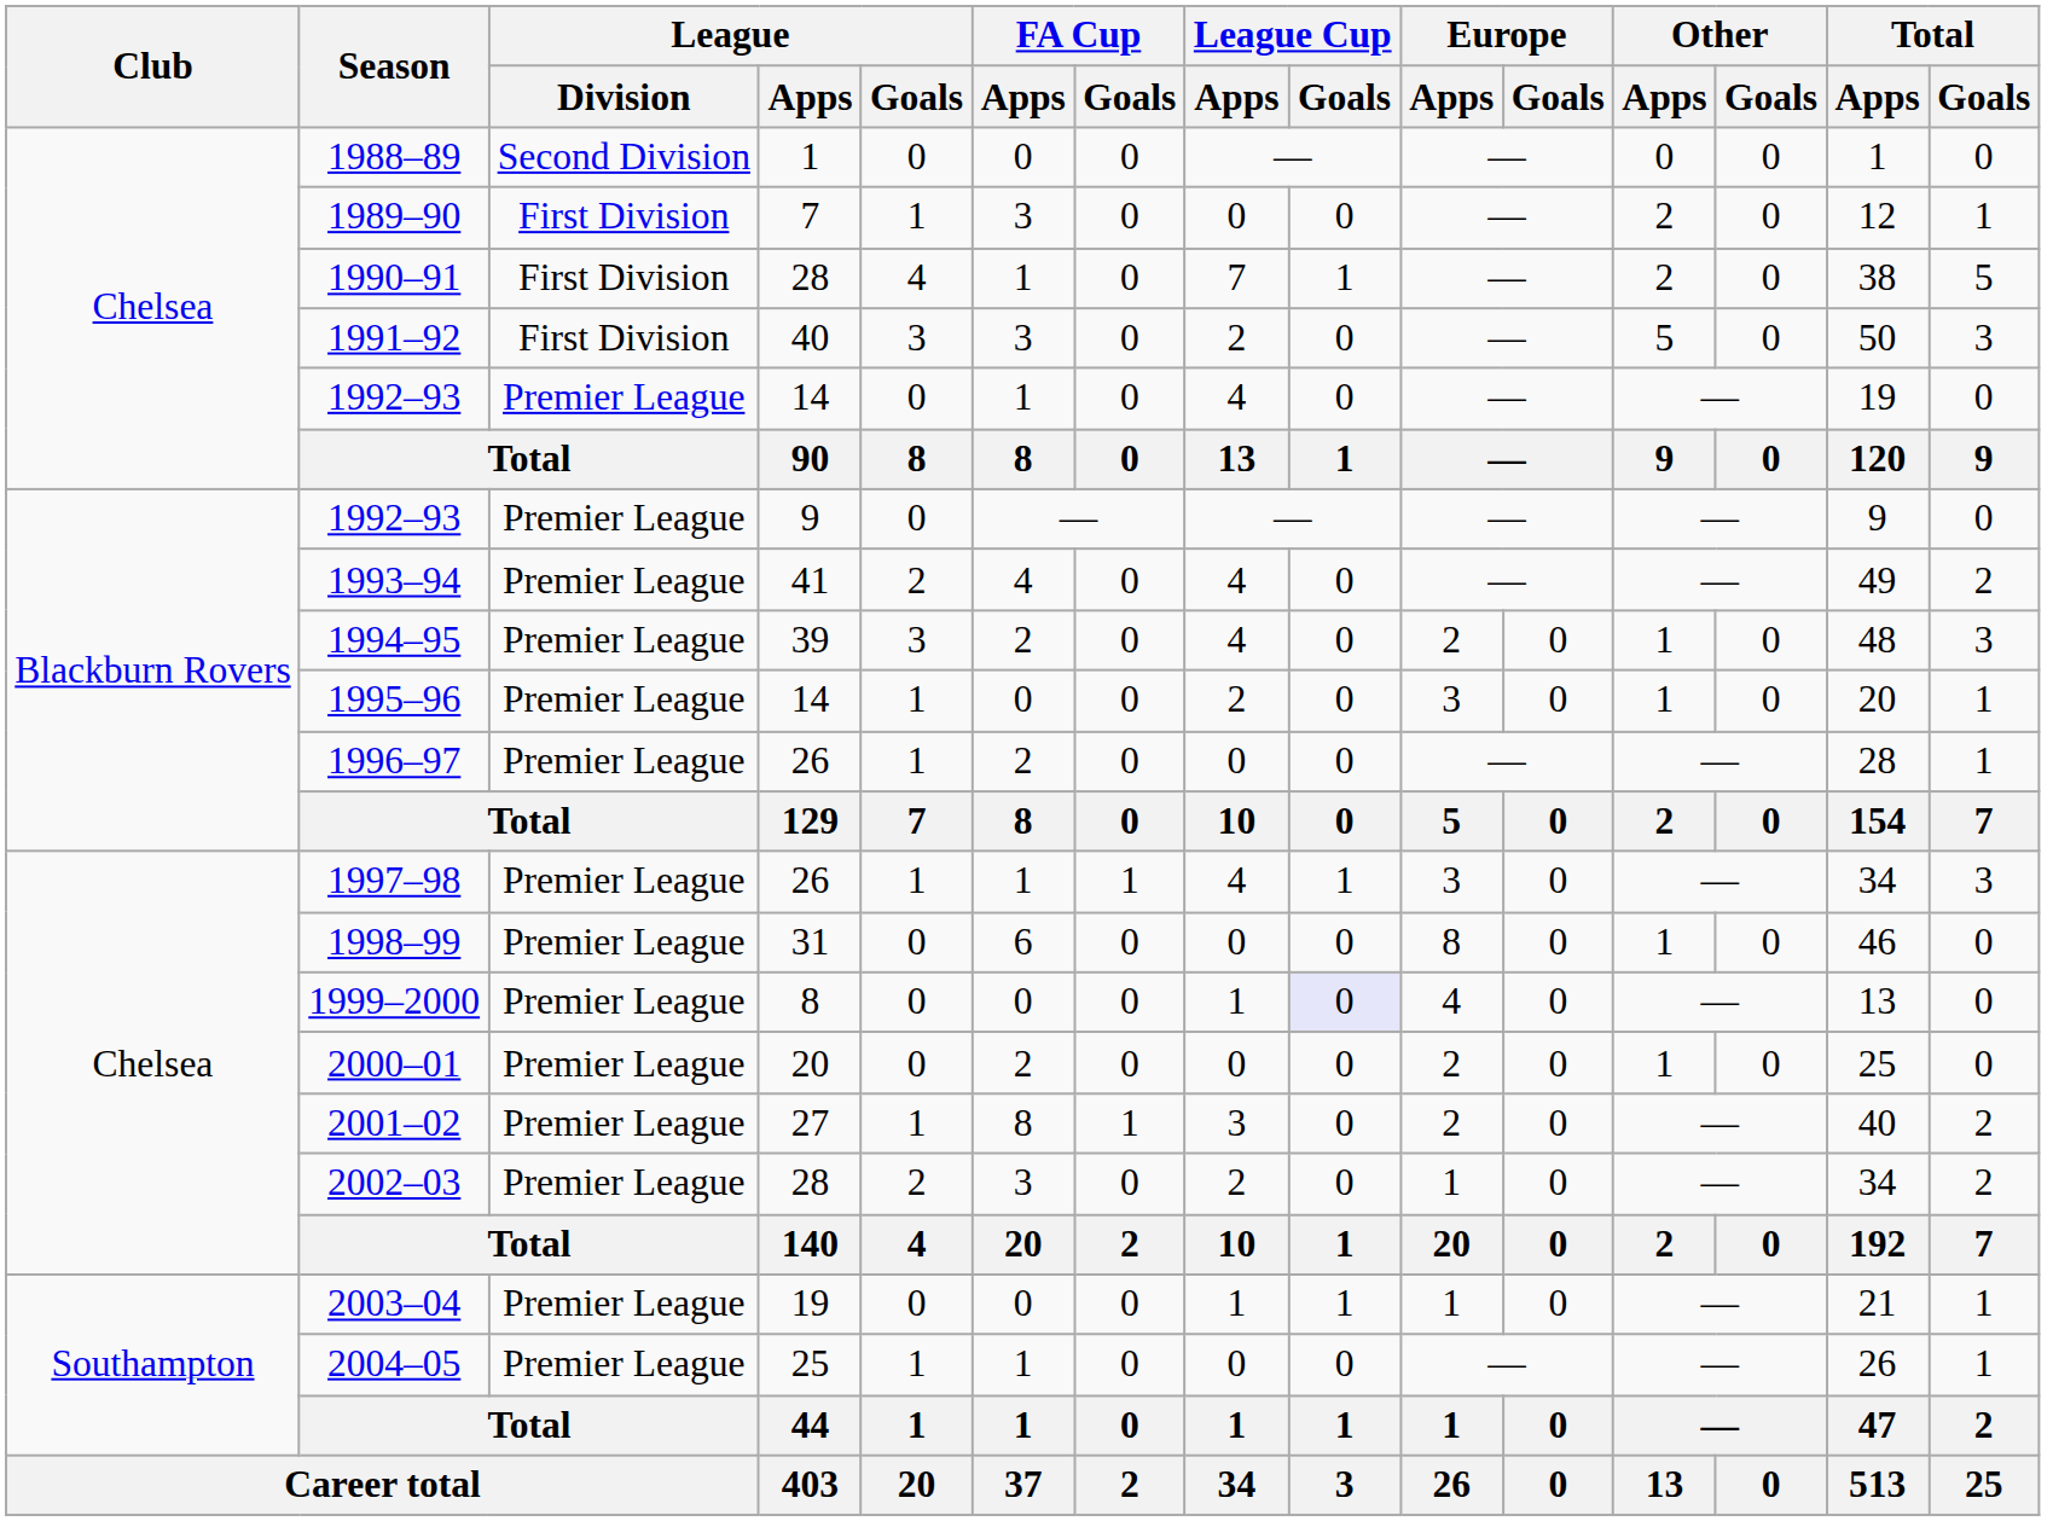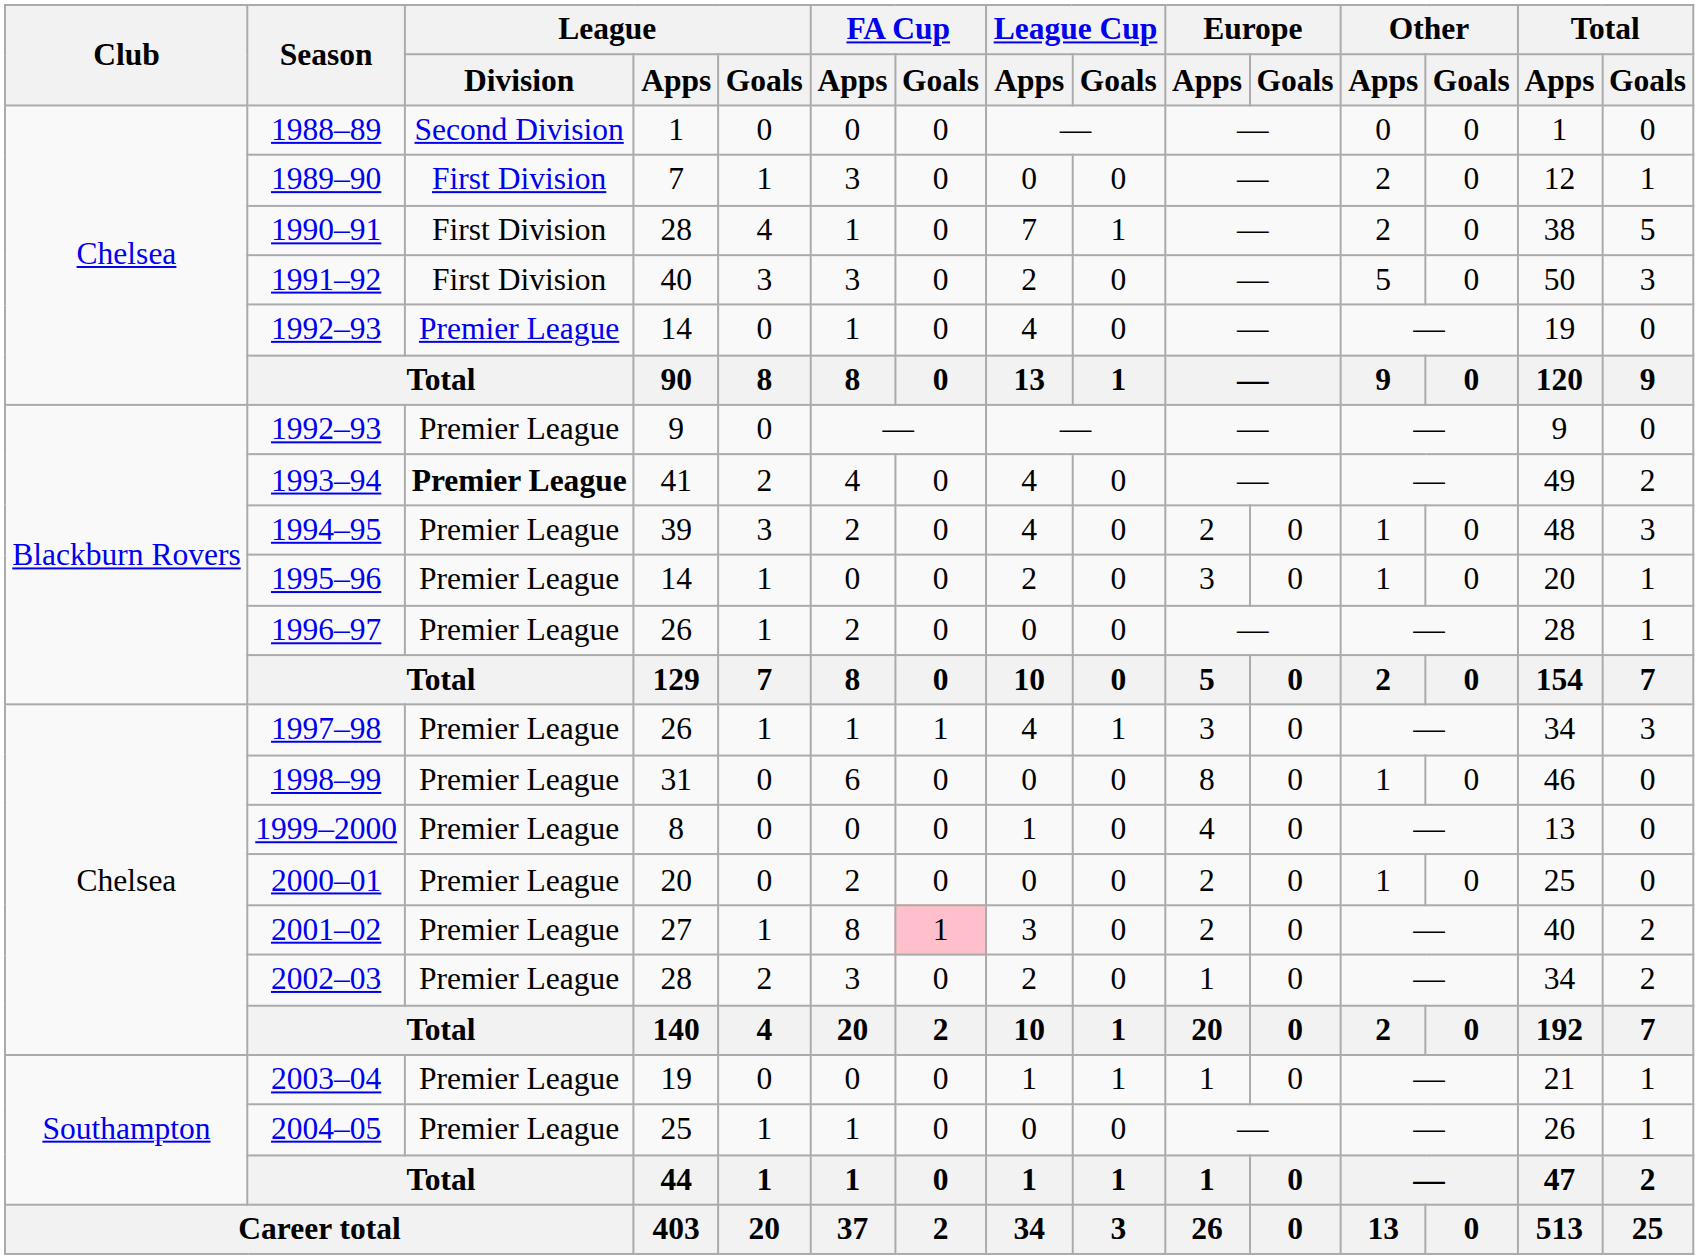1993–94 | League / Division: normal -> bold
1999–2000 | League Cup / Goals: lavender background -> no background
2001–02 | FA Cup / Goals: no background -> pink background
